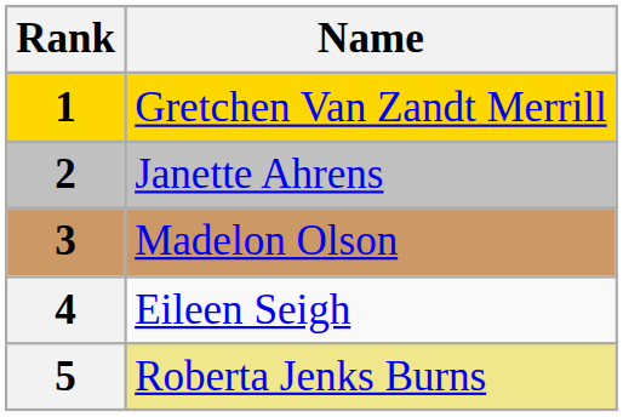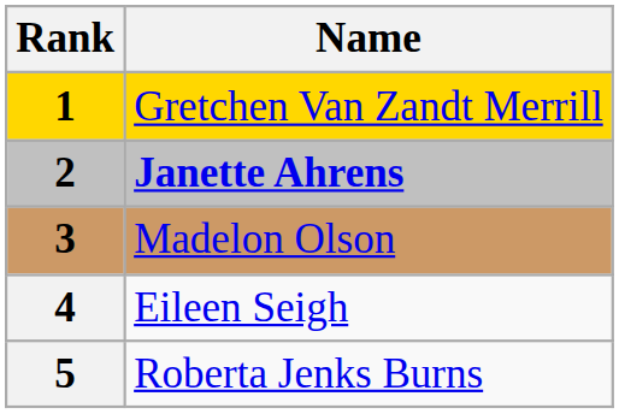Janette Ahrens | Name: normal -> bold
Roberta Jenks Burns | Name: khaki background -> no background
